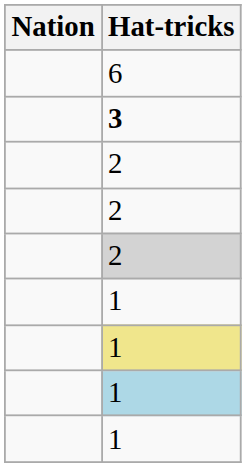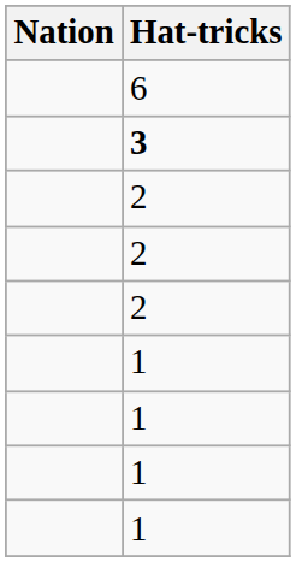row 6 | Hat-tricks: lightgrey background -> no background
row 8 | Hat-tricks: khaki background -> no background
row 9 | Hat-tricks: lightblue background -> no background
